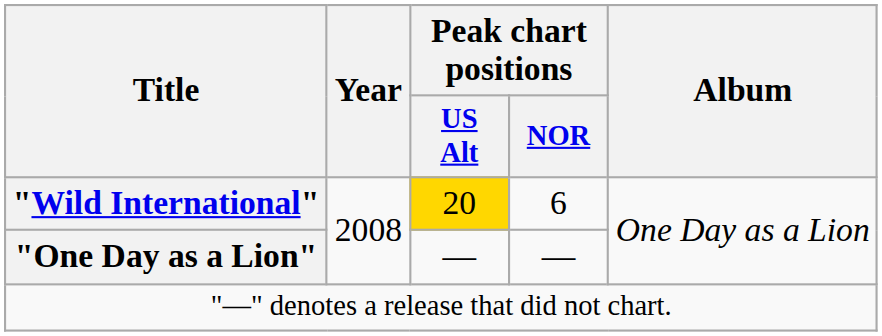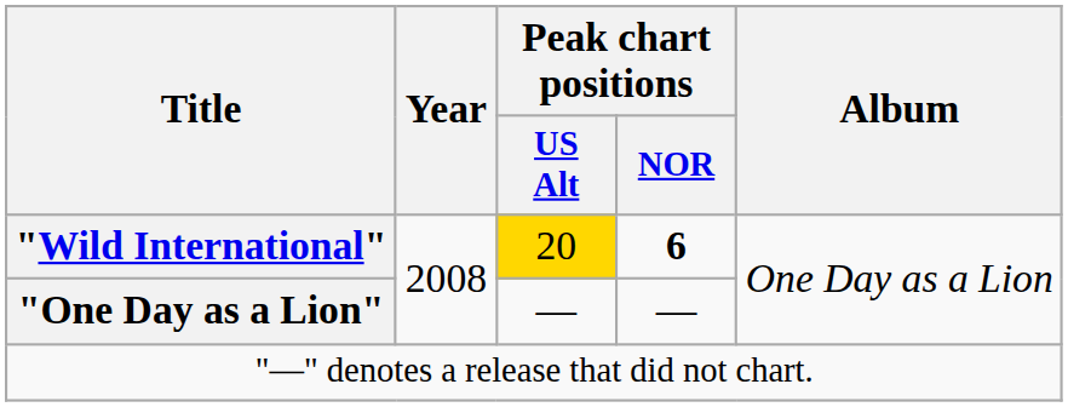"Wild International" | Peak chart positions / NOR: normal -> bold
